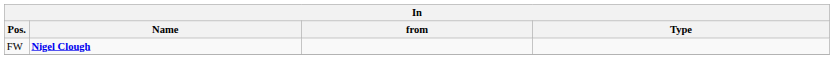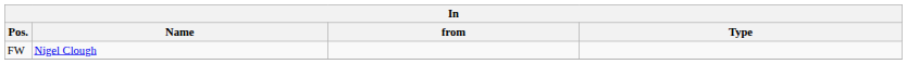FW | Name: bold -> normal
